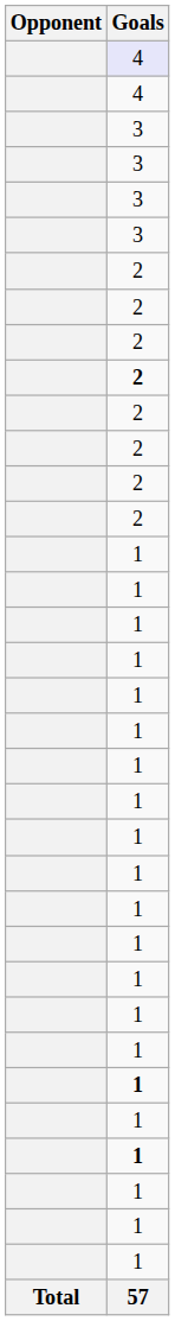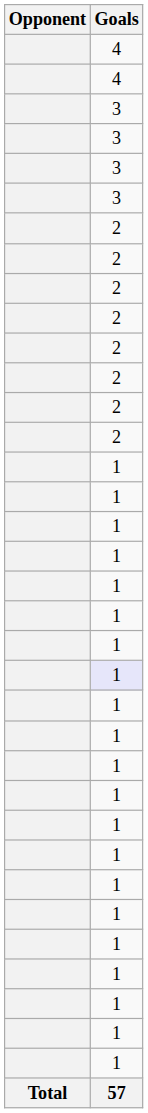row 2 | Goals: lavender background -> no background
row 11 | Goals: bold -> normal
row 23 | Goals: no background -> lavender background
row 31 | Goals: bold -> normal
row 33 | Goals: bold -> normal
